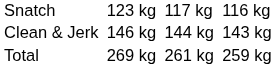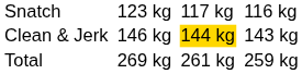Clean & Jerk | column 3: no background -> gold background
